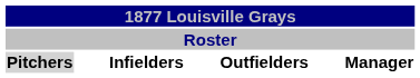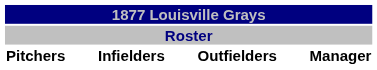Pitchers | column 1: lightgrey background -> no background
